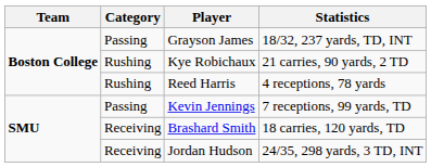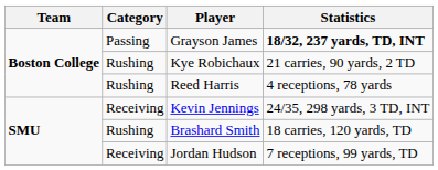Grayson James | Statistics: normal -> bold
Kevin Jennings | Category: Passing -> Receiving
Kevin Jennings | Statistics: 7 receptions, 99 yards, TD -> 24/35, 298 yards, 3 TD, INT
Brashard Smith | Category: Receiving -> Rushing
Jordan Hudson | Statistics: 24/35, 298 yards, 3 TD, INT -> 7 receptions, 99 yards, TD
